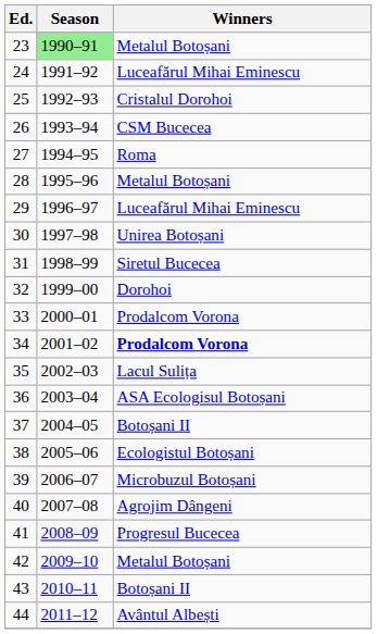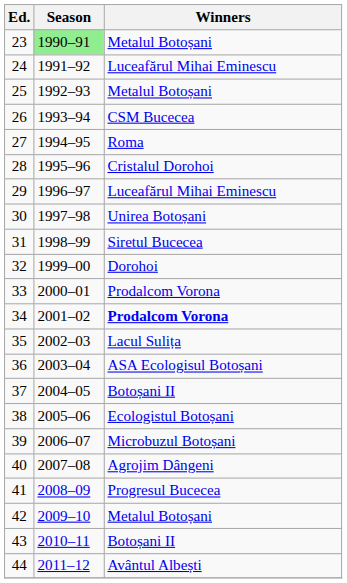25 | Winners: Cristalul Dorohoi -> Metalul Botoșani
28 | Winners: Metalul Botoșani -> Cristalul Dorohoi
